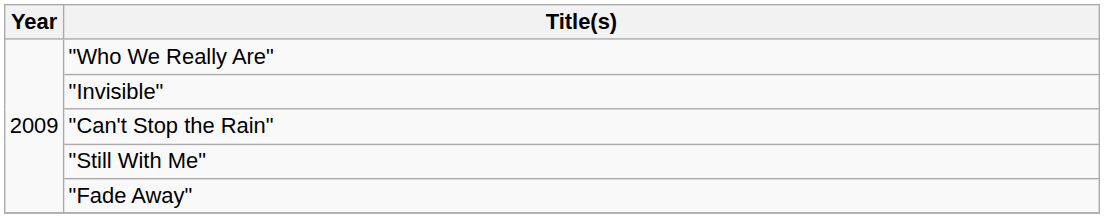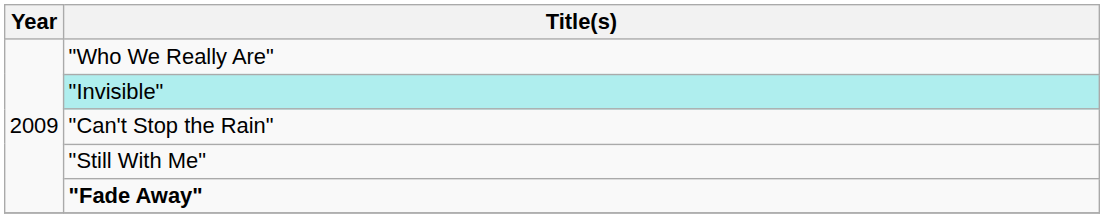"Invisible" | Title(s): no background -> paleturquoise background
"Fade Away" | Title(s): normal -> bold
